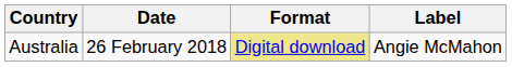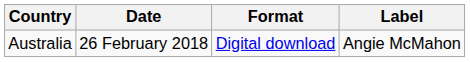Australia | Format: khaki background -> no background
